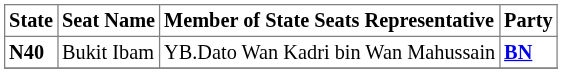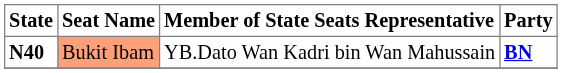N40 | Seat Name: no background -> lightsalmon background
